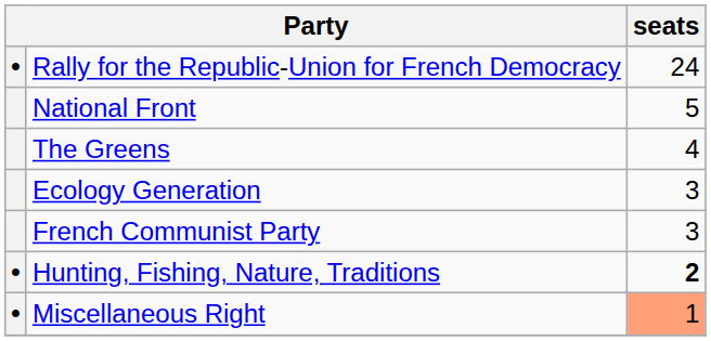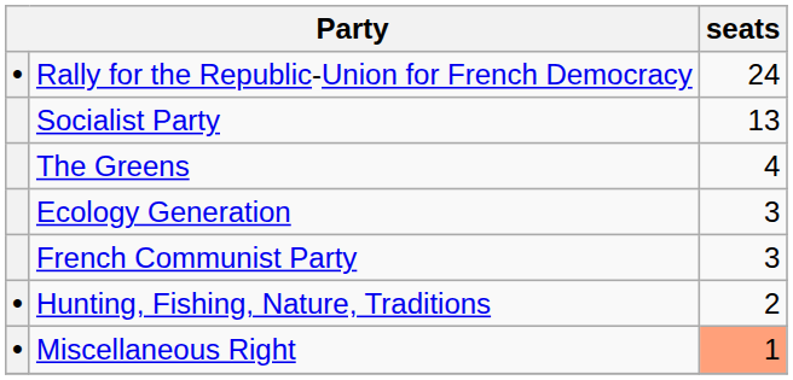+ row: Socialist Party | 13
- row: National Front | 5
Hunting, Fishing, Nature, Traditions | seats: bold -> normal
